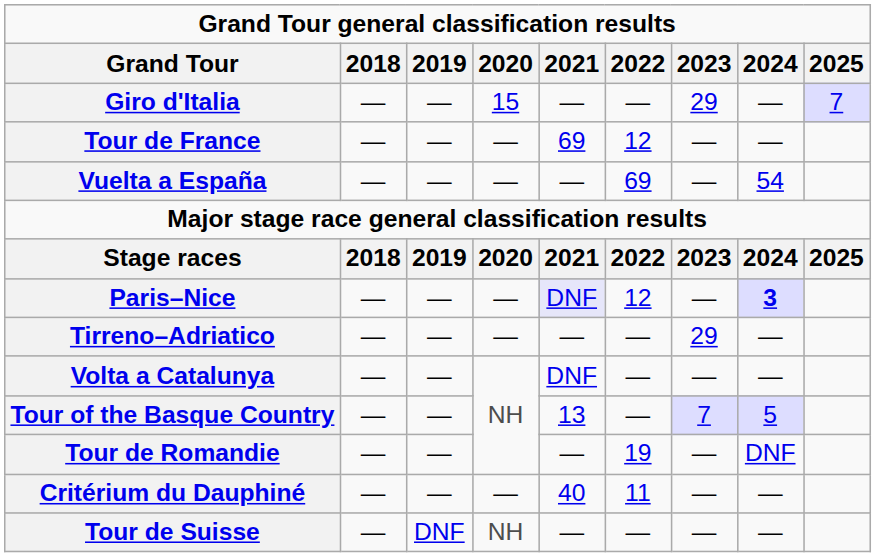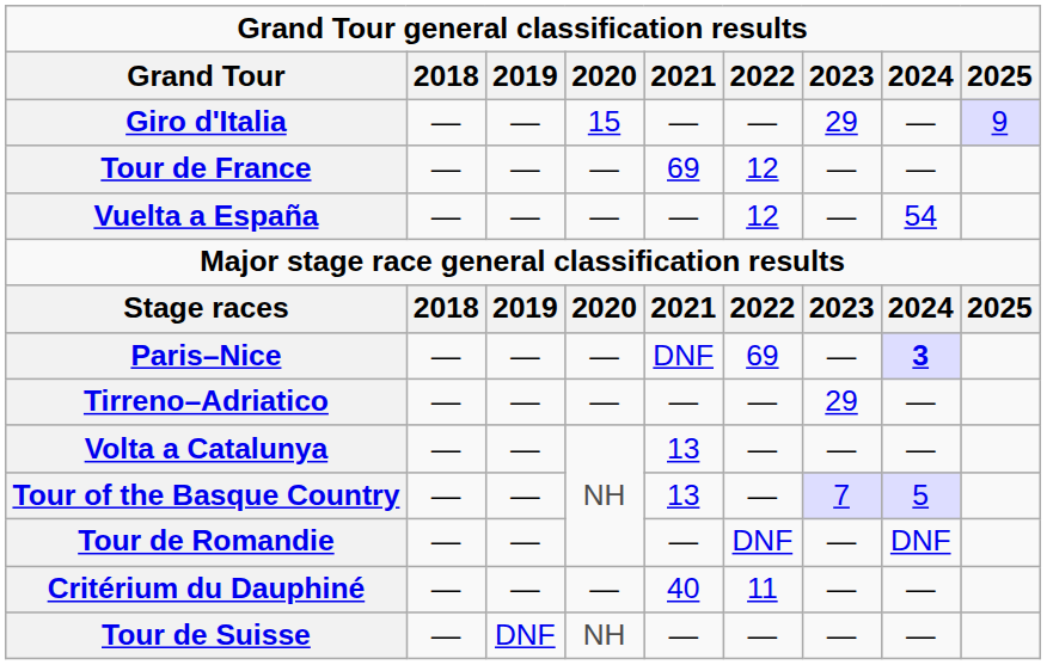Giro d'Italia | 2025: 7 -> 9
Vuelta a España | 2022: 69 -> 12
Paris–Nice | 2021: lavender background -> no background
Paris–Nice | 2022: 12 -> 69
Volta a Catalunya | 2021: DNF -> 13
Tour de Romandie | 2022: 19 -> DNF
